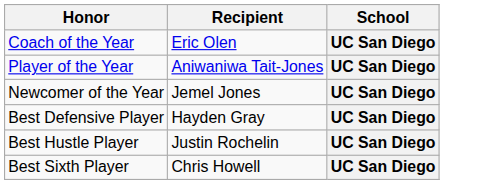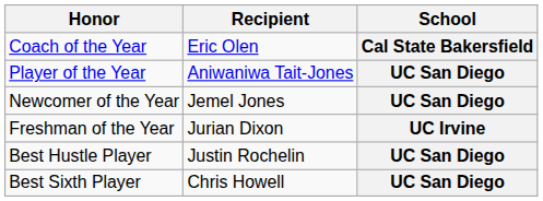Coach of the Year | School: UC San Diego -> Cal State Bakersfield
+ row: Freshman of the Year | Jurian Dixon | UC Irvine
- row: Best Defensive Player | Hayden Gray | UC San Diego
